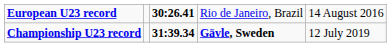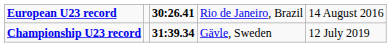Championship U23 record | column 4: bold -> normal
